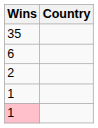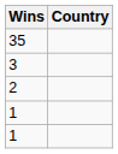row 3 | Wins: 6 -> 3
row 6 | Wins: pink background -> no background
